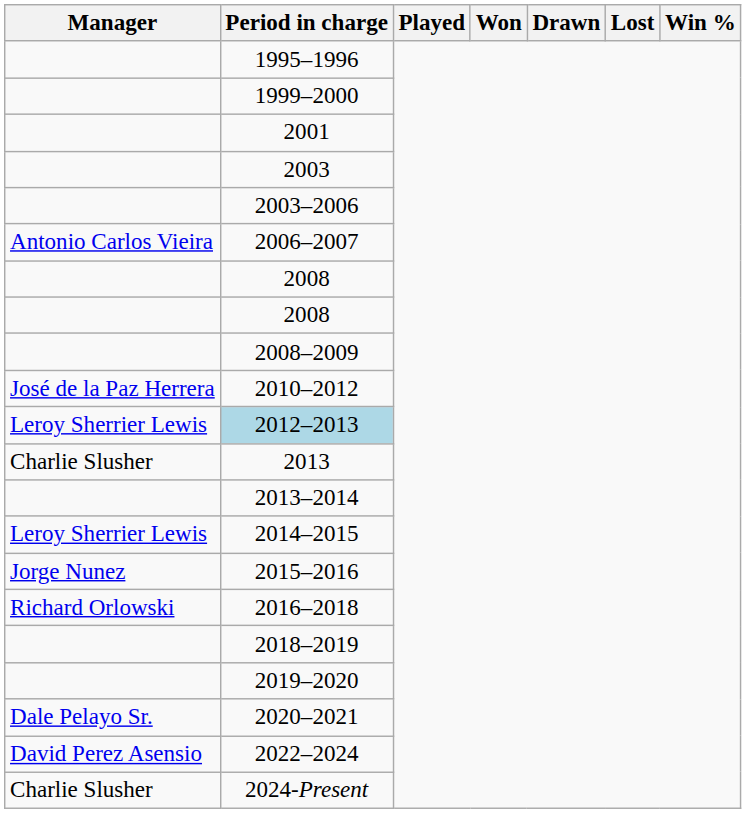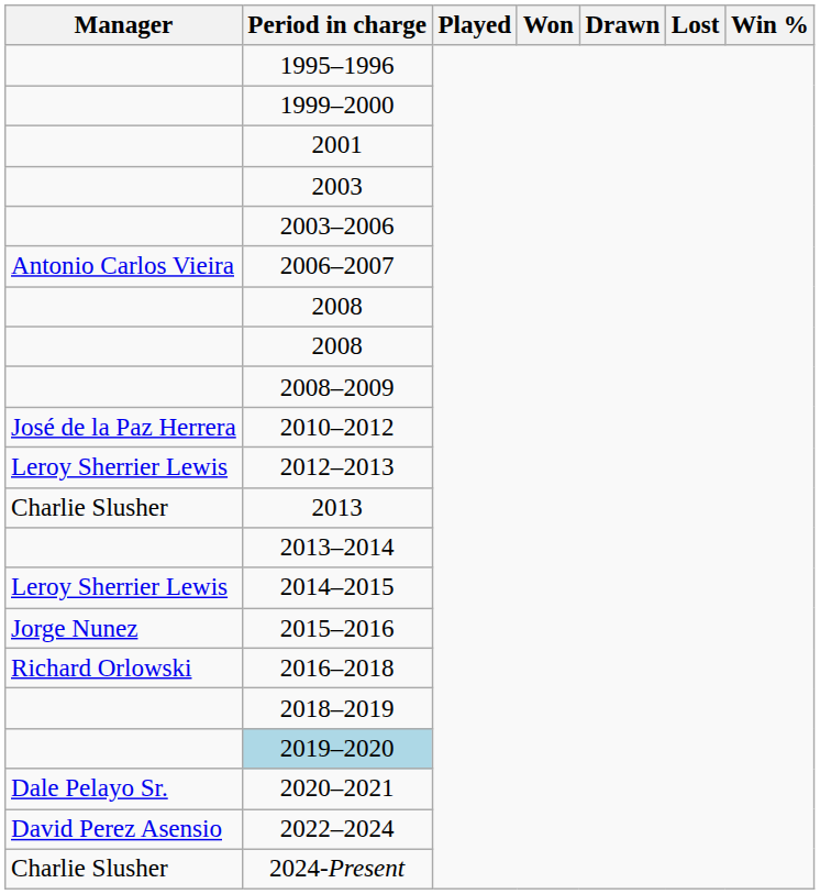2012–2013 | Period in charge: lightblue background -> no background
2019–2020 | Period in charge: no background -> lightblue background
